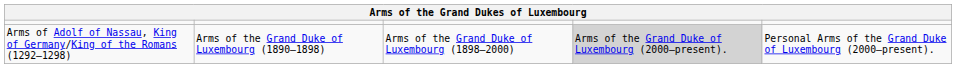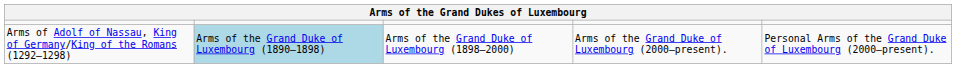row 3 | column 2: no background -> lightblue background
row 3 | column 4: lightgrey background -> no background
